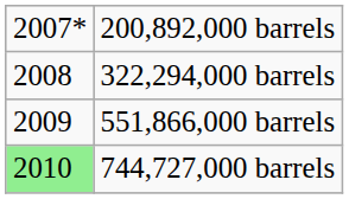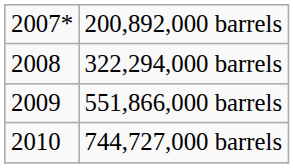744,727,000 barrels | column 1: lightgreen background -> no background
